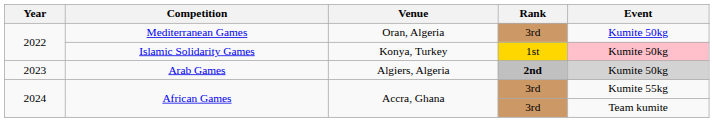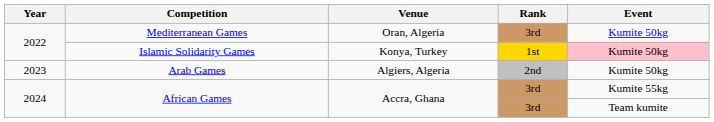Arab Games | Rank: bold -> normal
Arab Games | Event: lightgrey background -> no background
